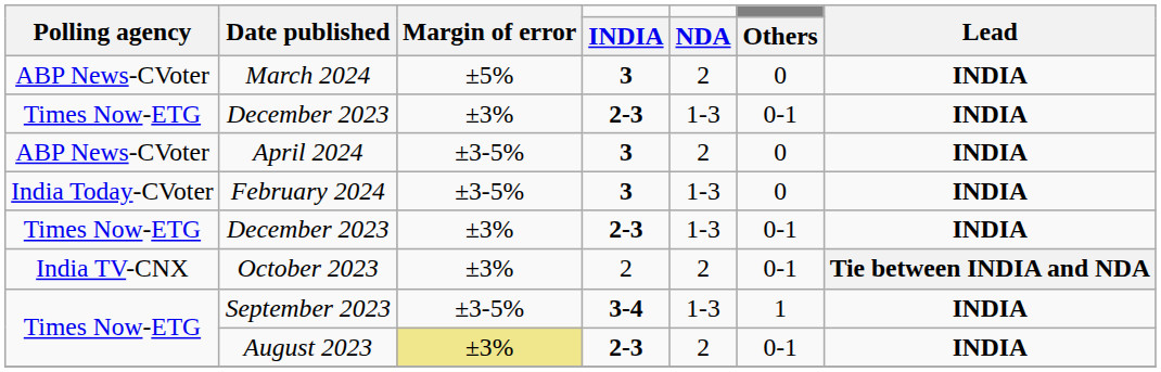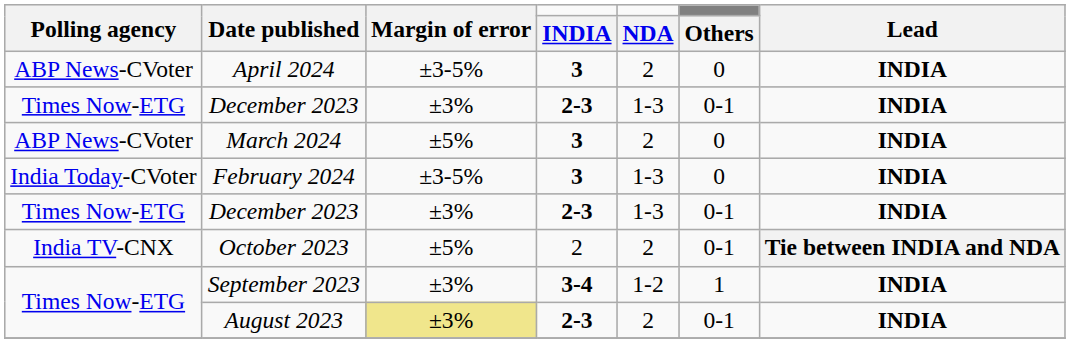rows swapped: April 2024 <-> March 2024
October 2023 | Margin of error: ±3% -> ±5%
September 2023 | Margin of error: ±3-5% -> ±3%
September 2023 | NDA: 1-3 -> 1-2
